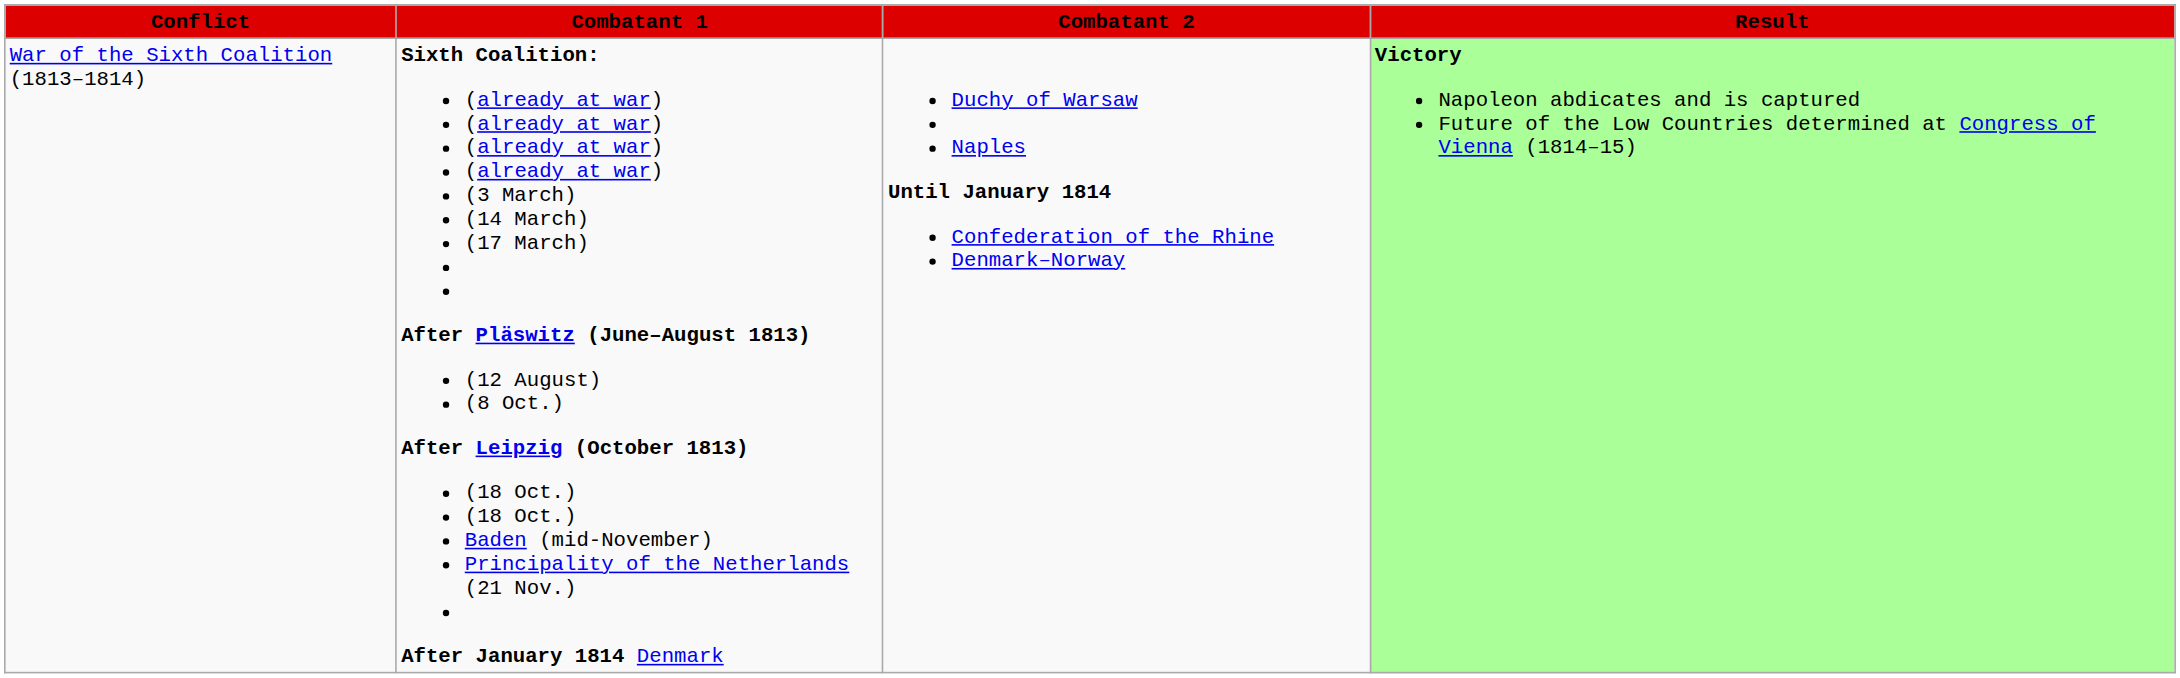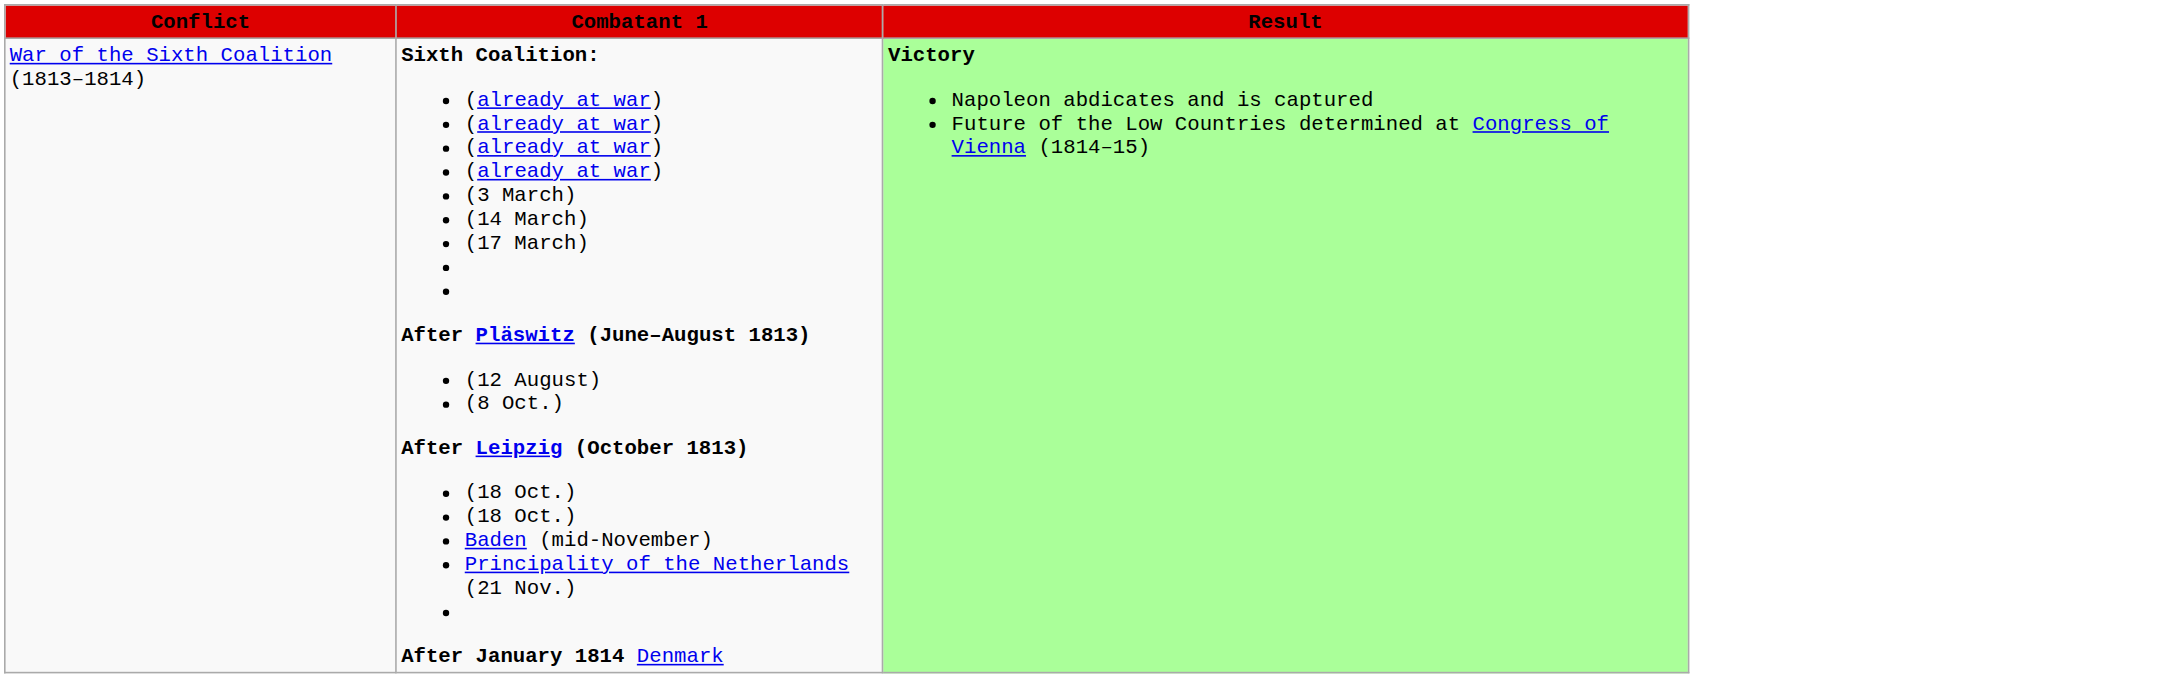- column: Combatant 2 | Duchy of Warsaw Naples Until January 1814 Confederation of the Rhine Denmark–Norway
